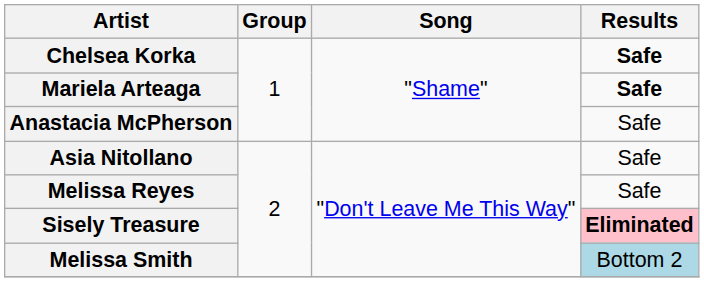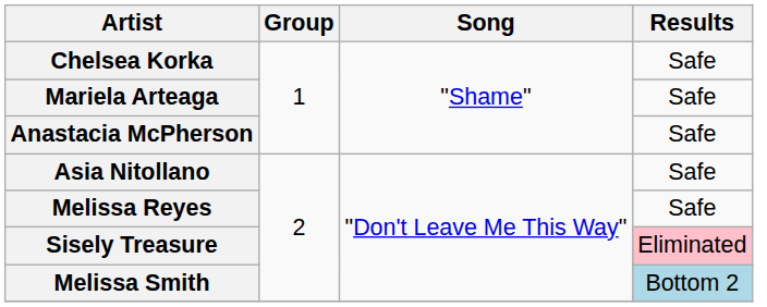Chelsea Korka | Results: bold -> normal
Mariela Arteaga | Results: bold -> normal
Sisely Treasure | Results: bold -> normal
